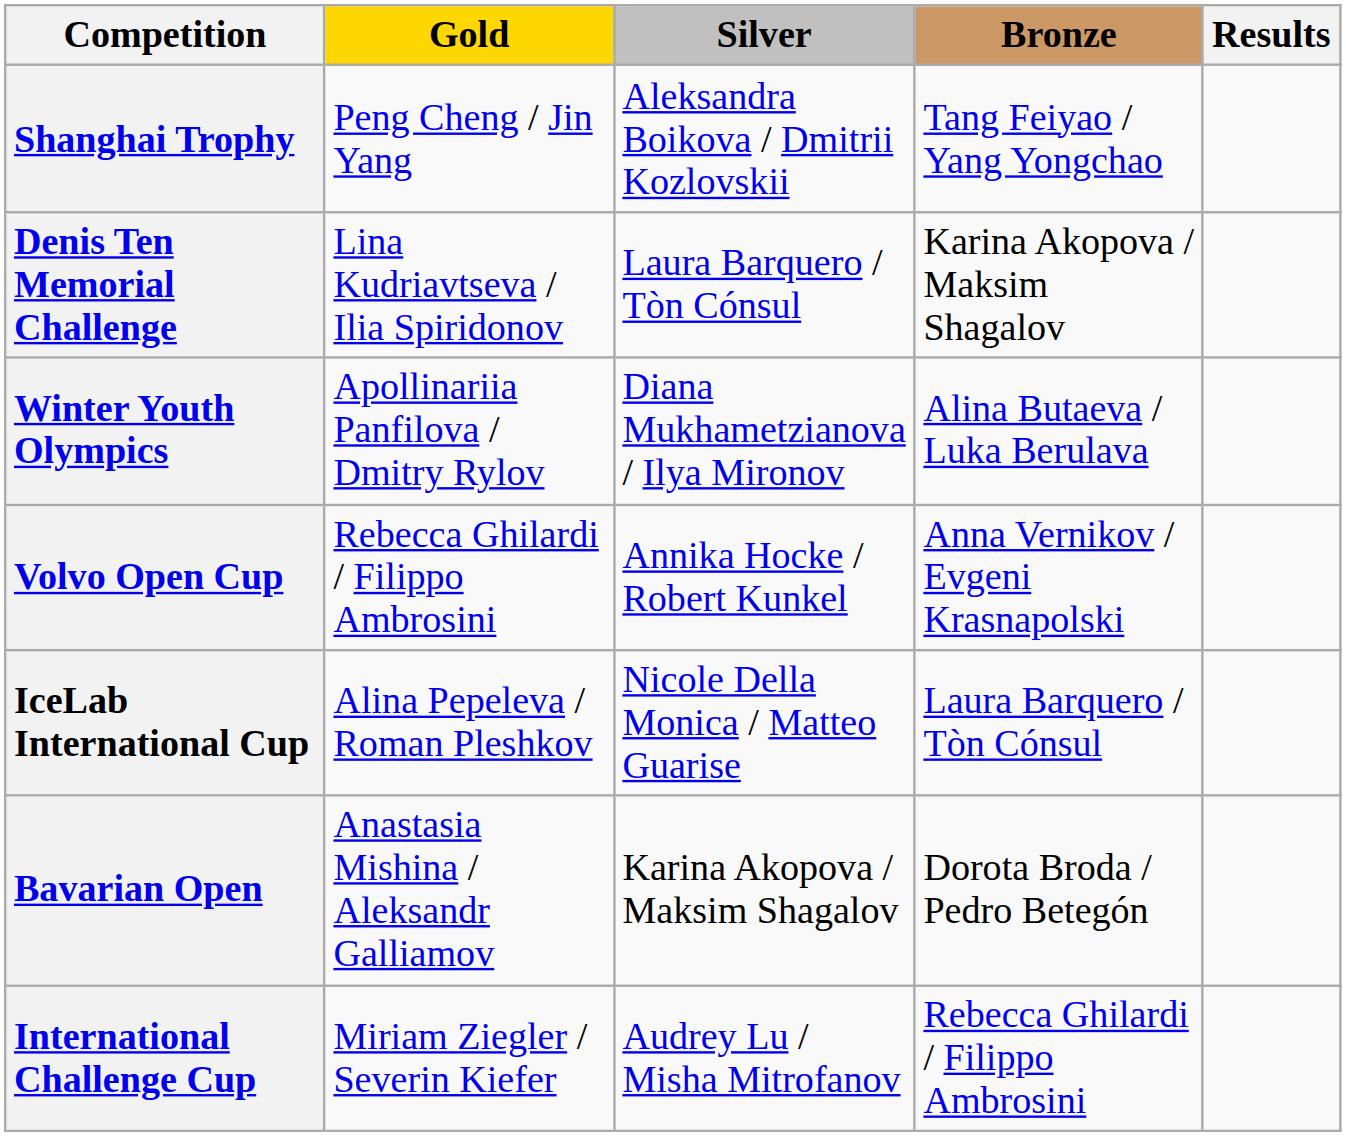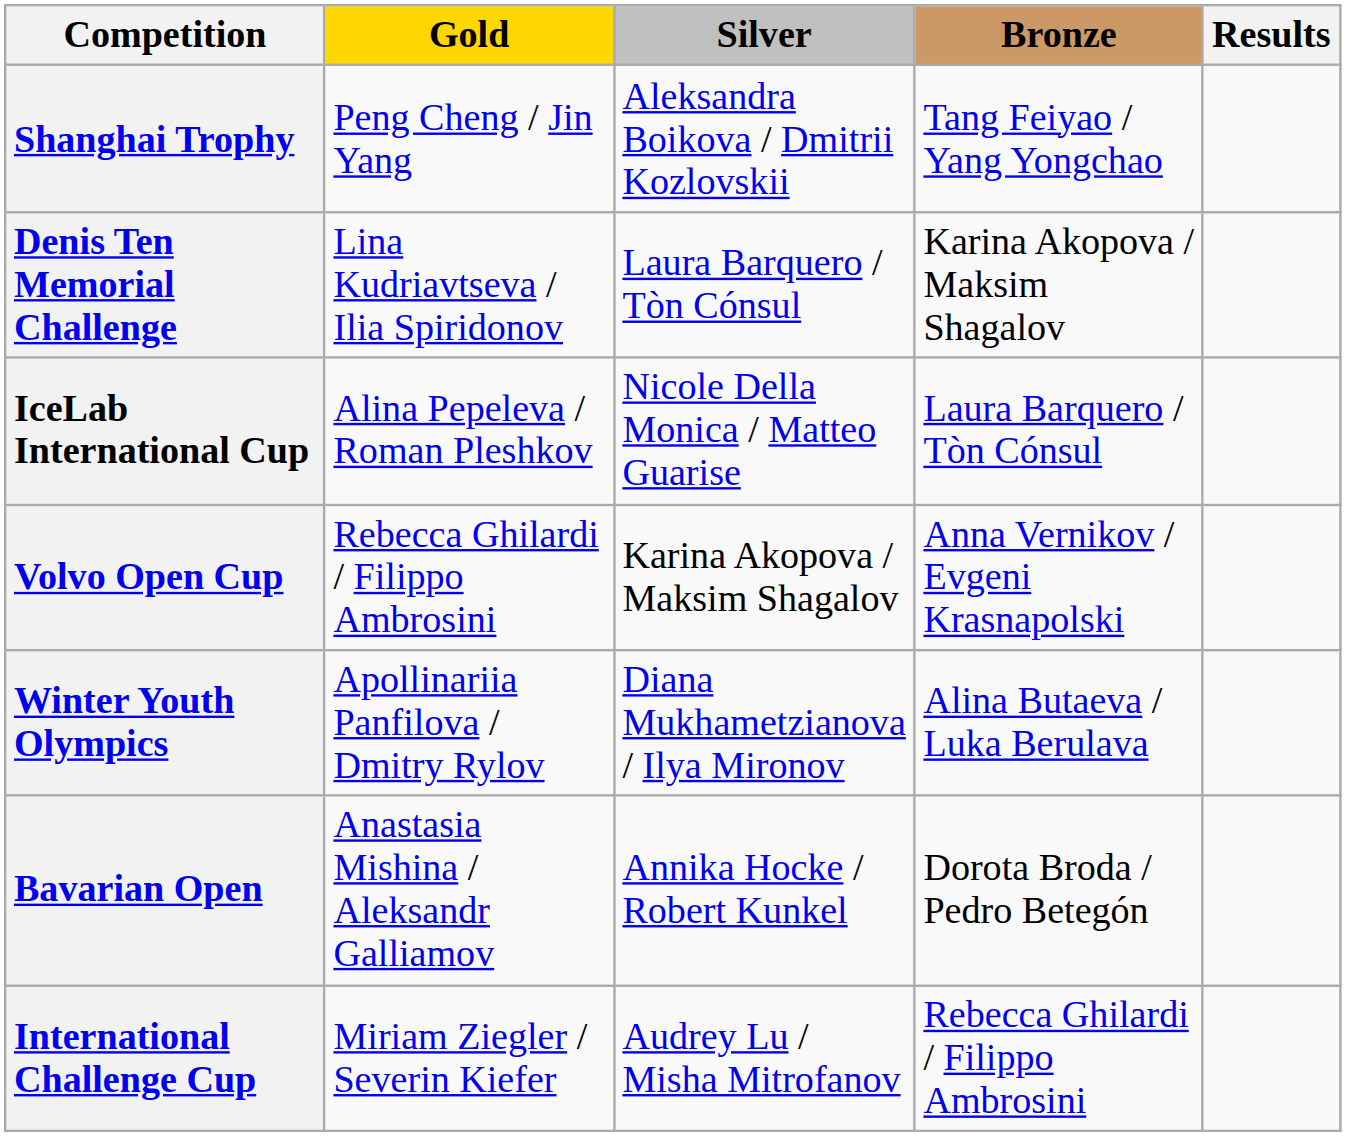rows swapped: IceLab International Cup <-> Winter Youth Olympics
Volvo Open Cup | Silver: Annika Hocke / Robert Kunkel -> Karina Akopova / Maksim Shagalov
Bavarian Open | Silver: Karina Akopova / Maksim Shagalov -> Annika Hocke / Robert Kunkel
